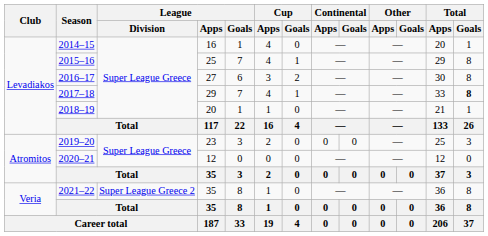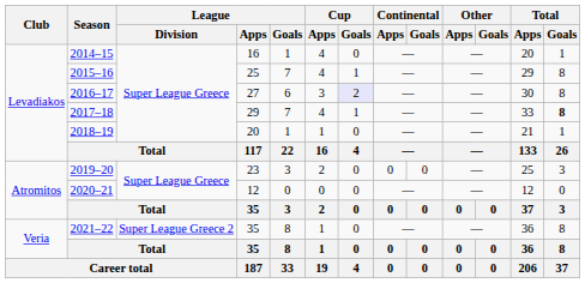2016–17 | Cup / Goals: no background -> lavender background
